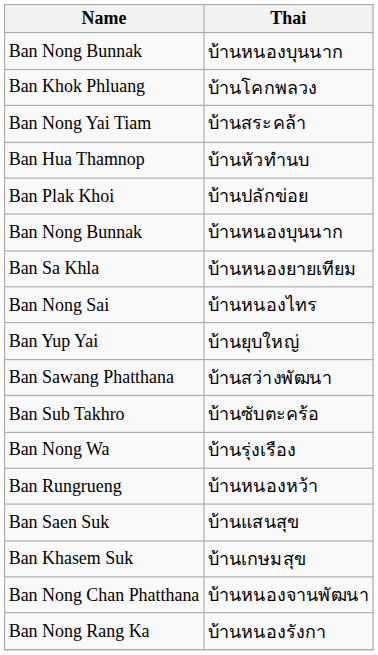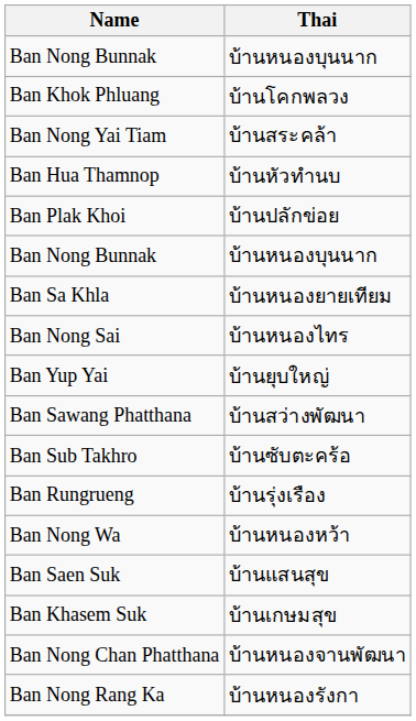row 13 | Name: Ban Nong Wa -> Ban Rungrueng
row 14 | Name: Ban Rungrueng -> Ban Nong Wa
